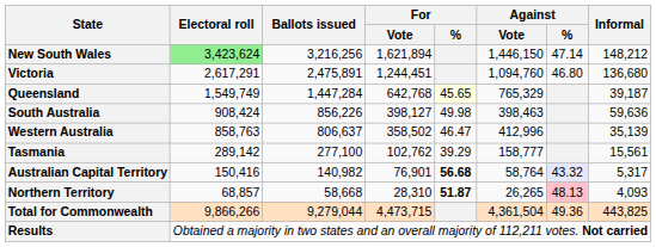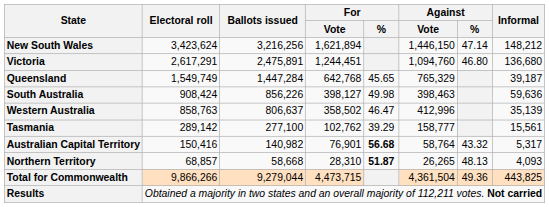New South Wales | Electoral roll: lightgreen background -> no background
Queensland | For / %: lightyellow background -> no background
Australian Capital Territory | Against / %: lavender background -> no background
Northern Territory | Against / %: pink background -> no background
